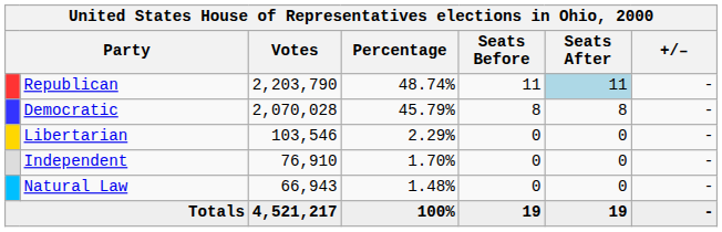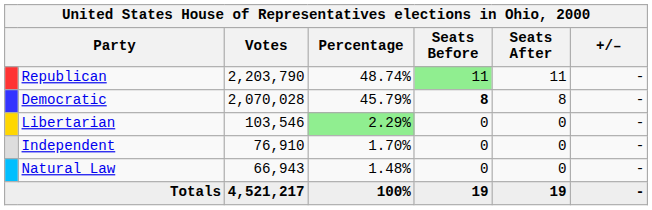Republican | Seats Before: no background -> lightgreen background
Republican | Seats After: lightblue background -> no background
Democratic | Seats Before: normal -> bold
Libertarian | Percentage: no background -> lightgreen background
